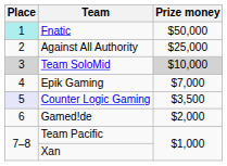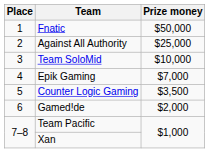Fnatic | Place: paleturquoise background -> no background
Team SoloMid | Place: lightgrey background -> no background
Team SoloMid | Prize money: lightgrey background -> no background
Counter Logic Gaming | Place: lavender background -> no background
